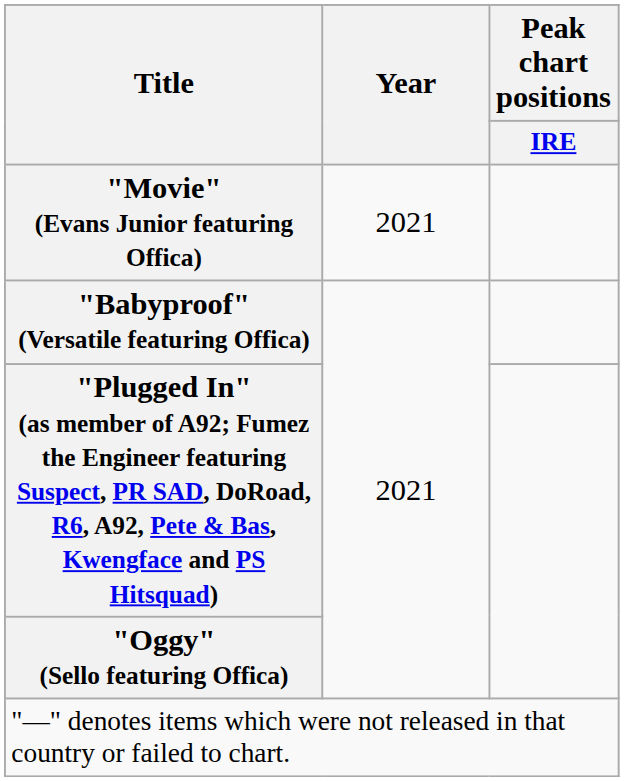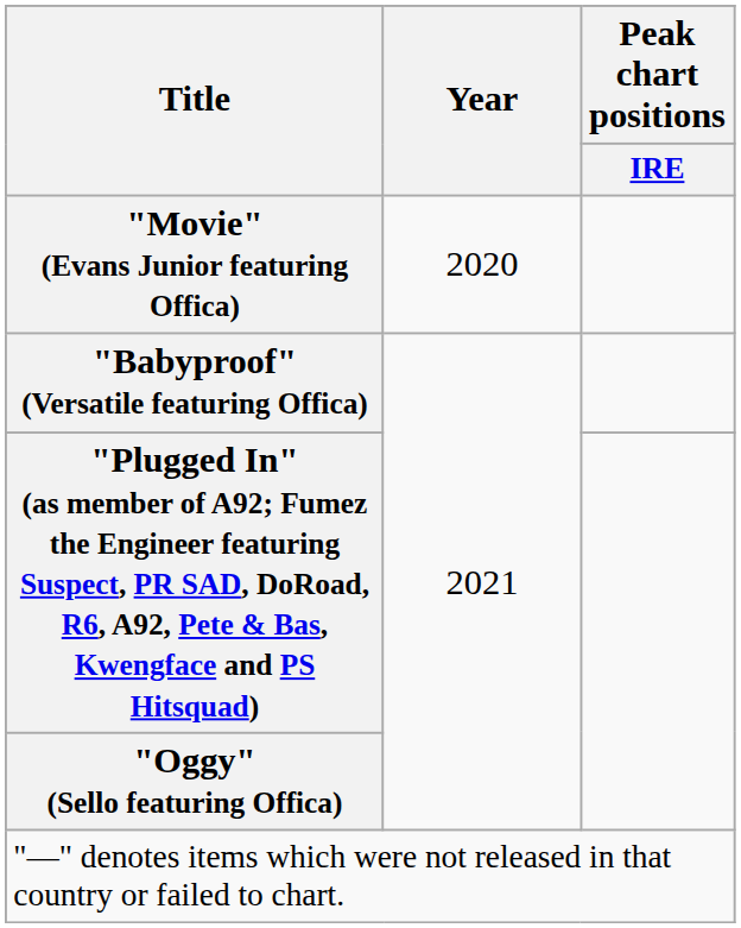"Movie" (Evans Junior featuring Offica) | Year: 2021 -> 2020
